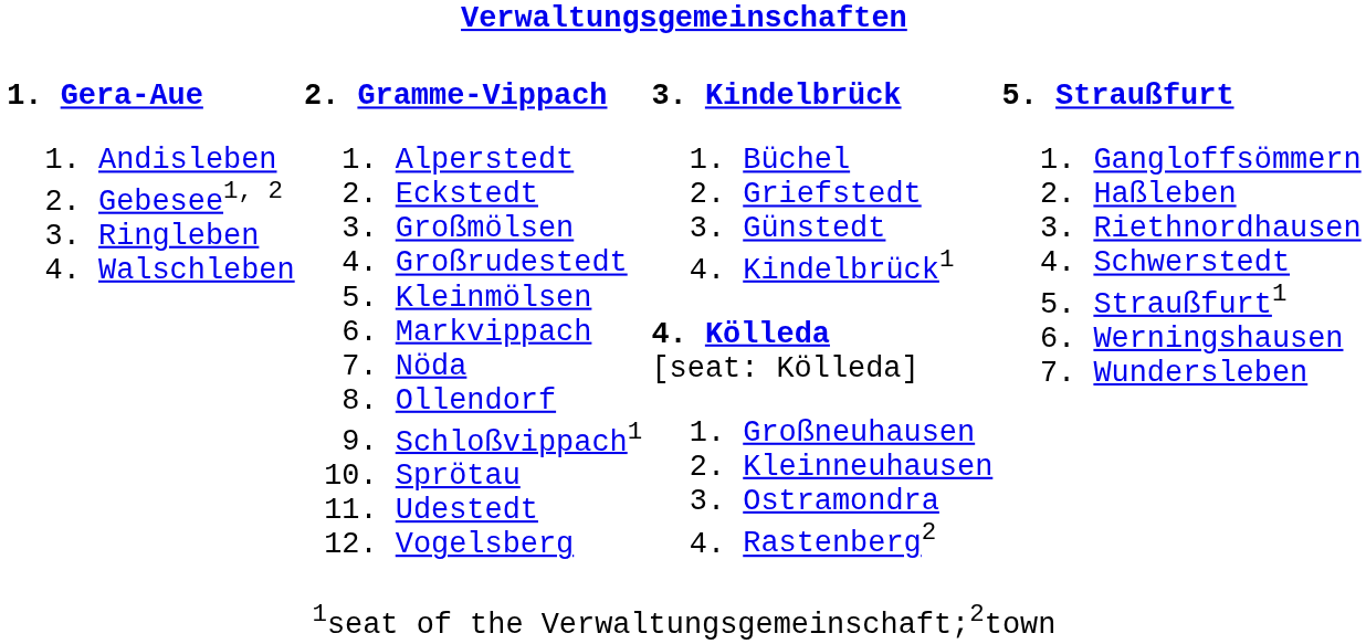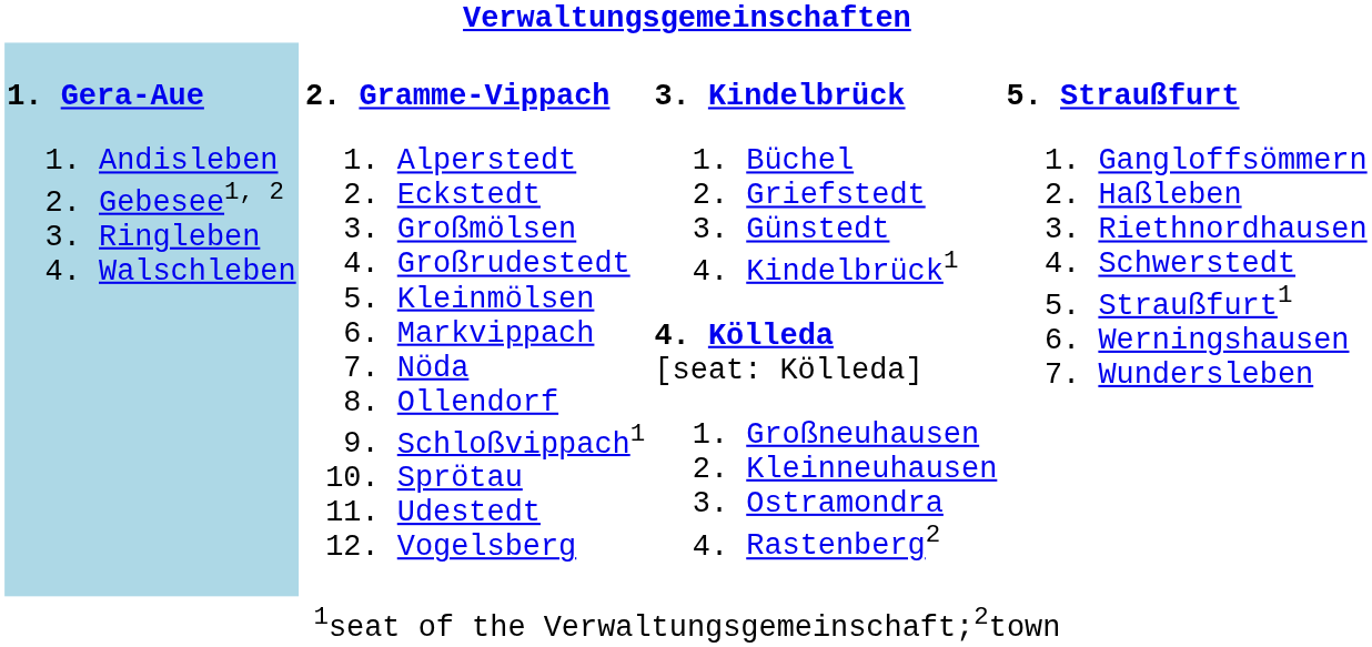1. Gera-Aue Andisleben Gebesee1, 2 Ringleben Walschleben | column 1: no background -> lightblue background
